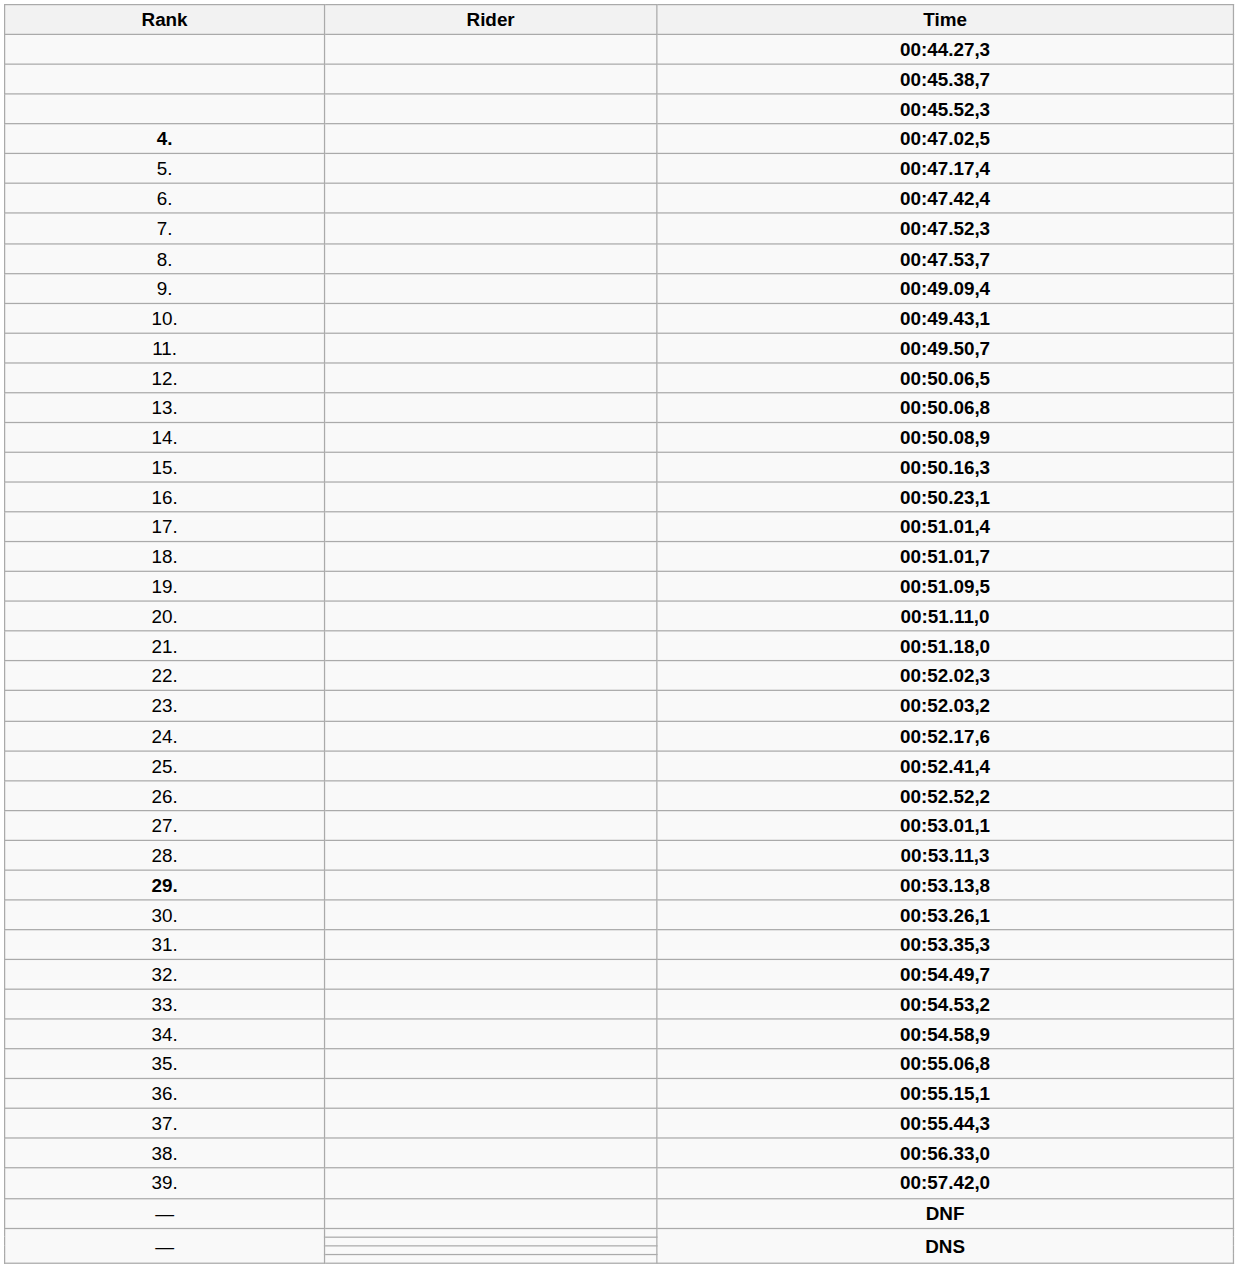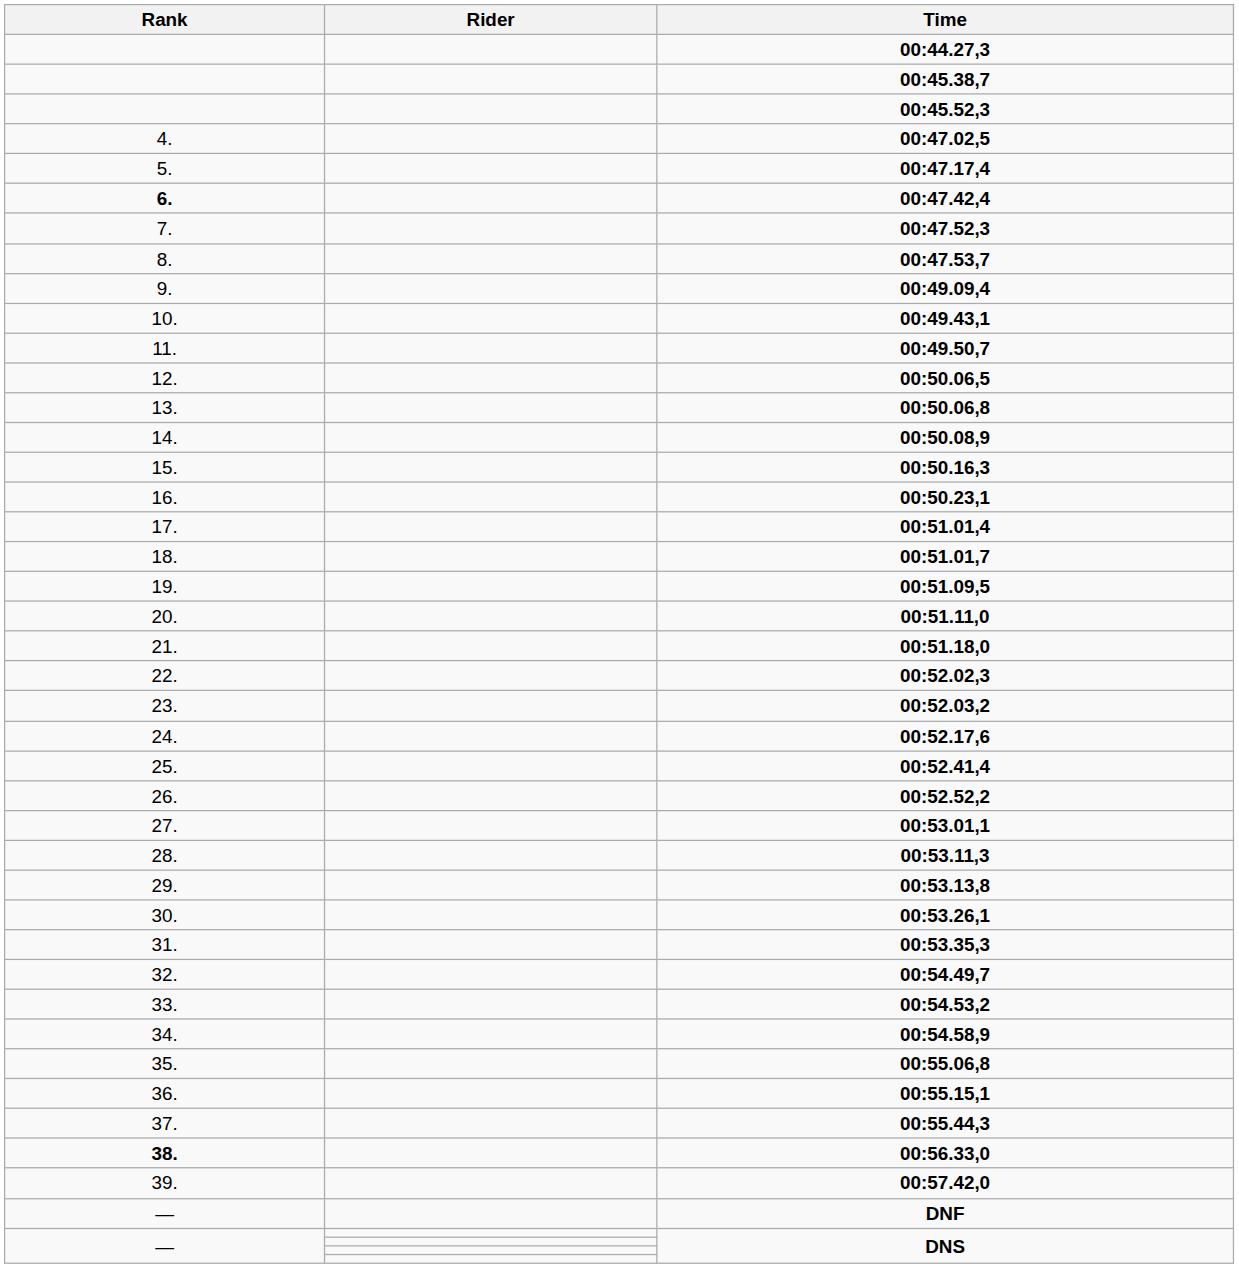00:47.02,5 | Rank: bold -> normal
00:47.42,4 | Rank: normal -> bold
00:53.13,8 | Rank: bold -> normal
00:56.33,0 | Rank: normal -> bold
